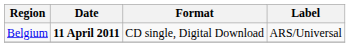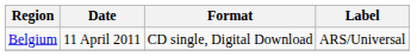Belgium | Date: bold -> normal
